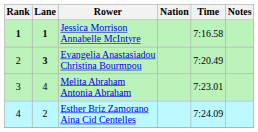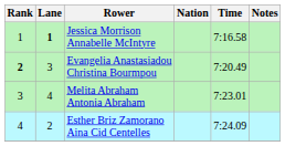Jessica Morrison Annabelle McIntyre | Rank: bold -> normal
Evangelia Anastasiadou Christina Bourmpou | Rank: normal -> bold
Evangelia Anastasiadou Christina Bourmpou | Lane: bold -> normal
